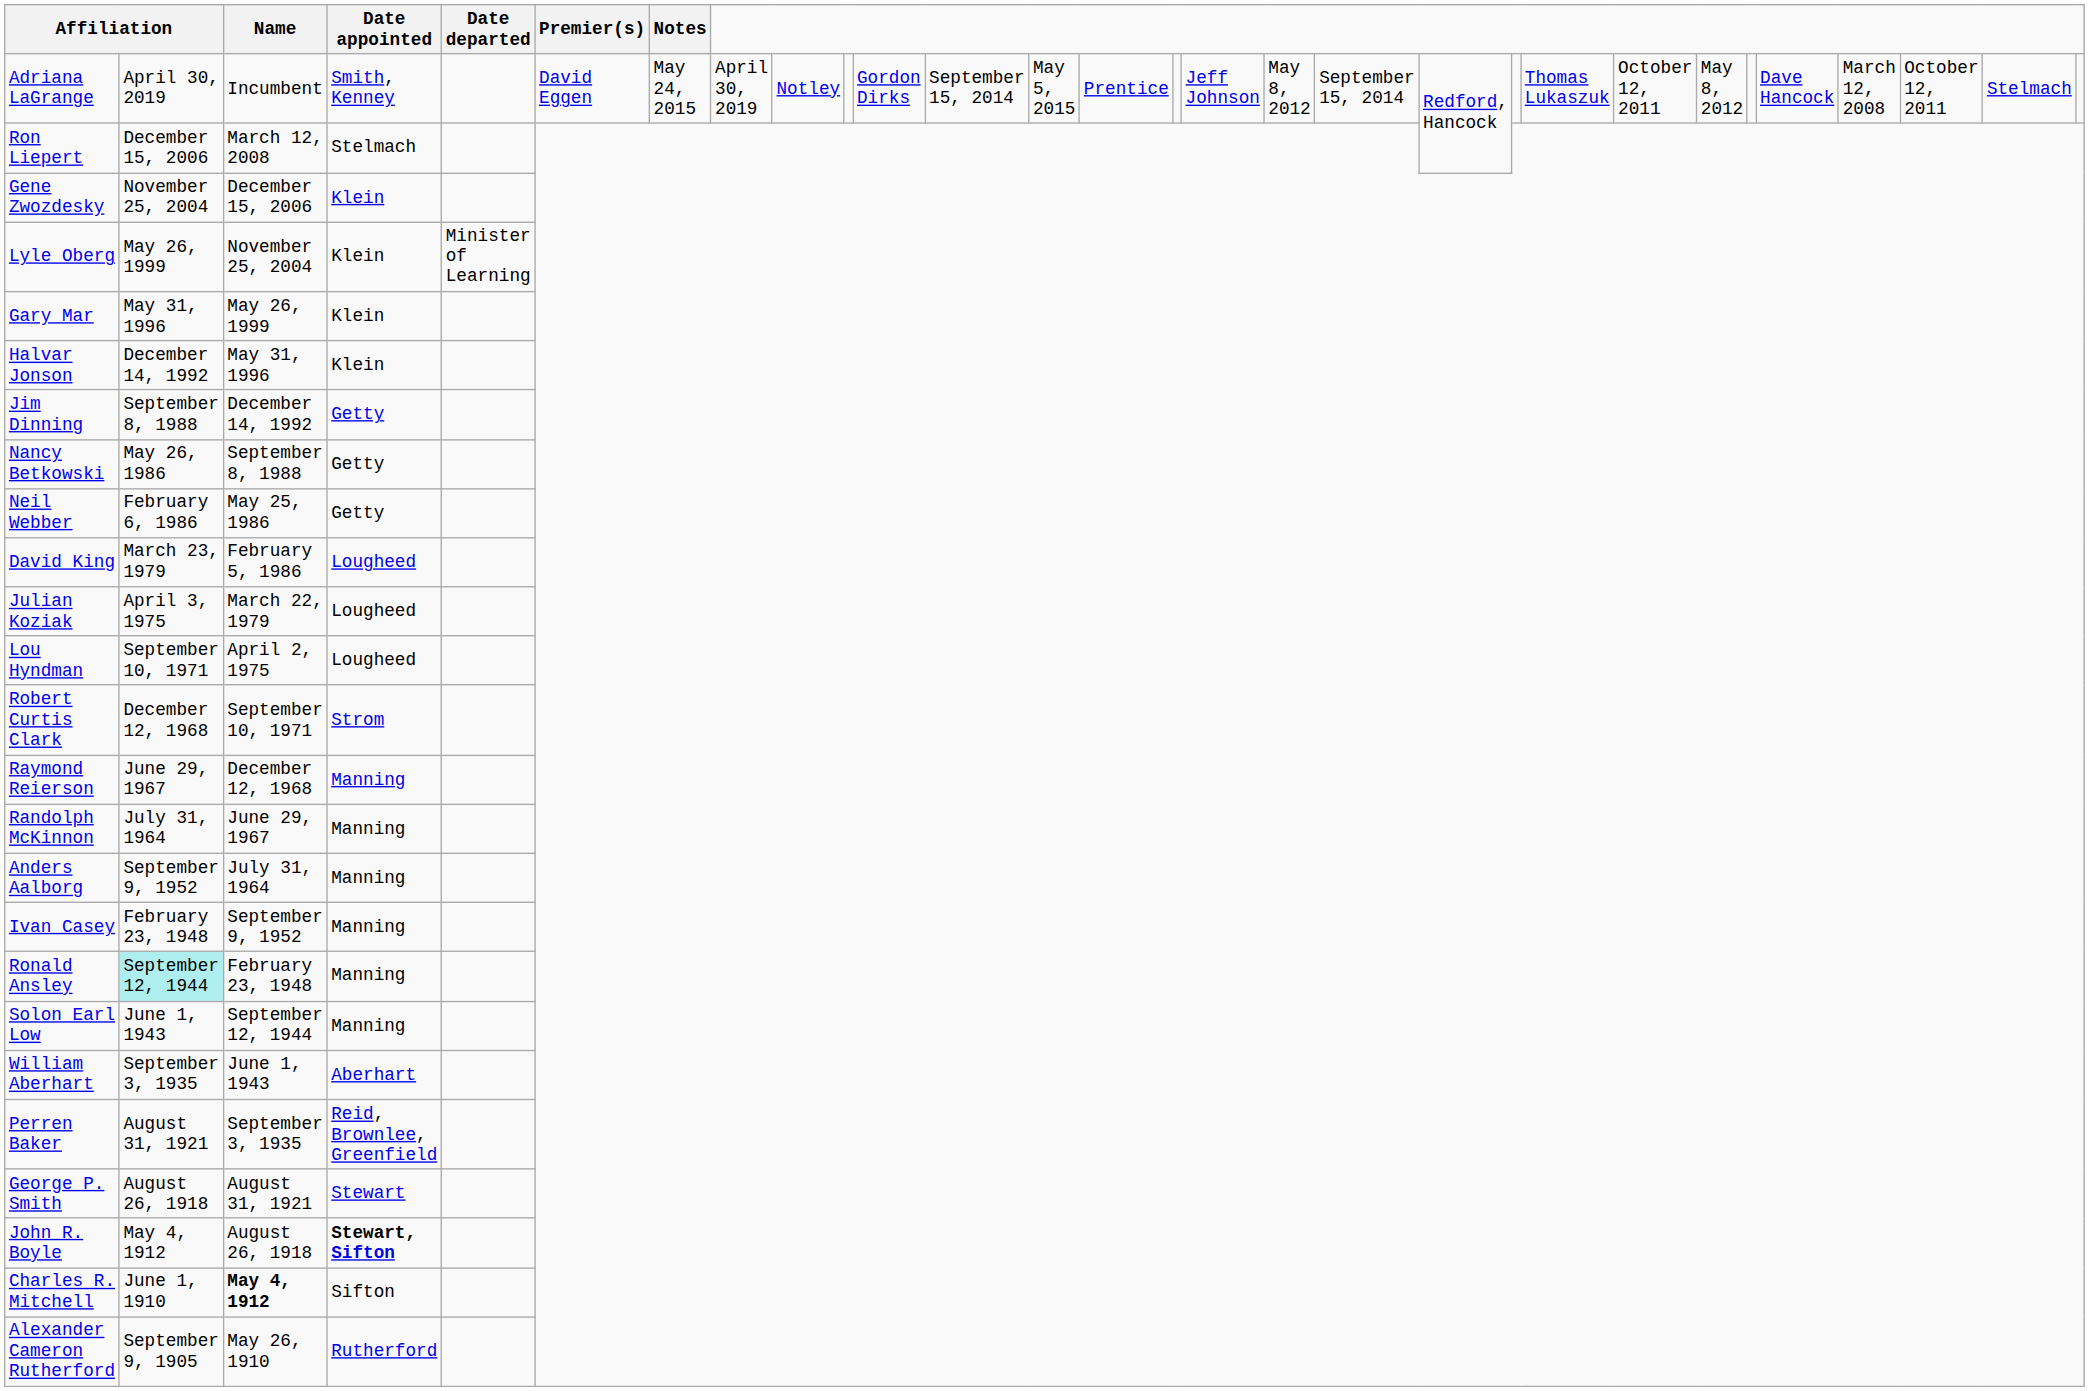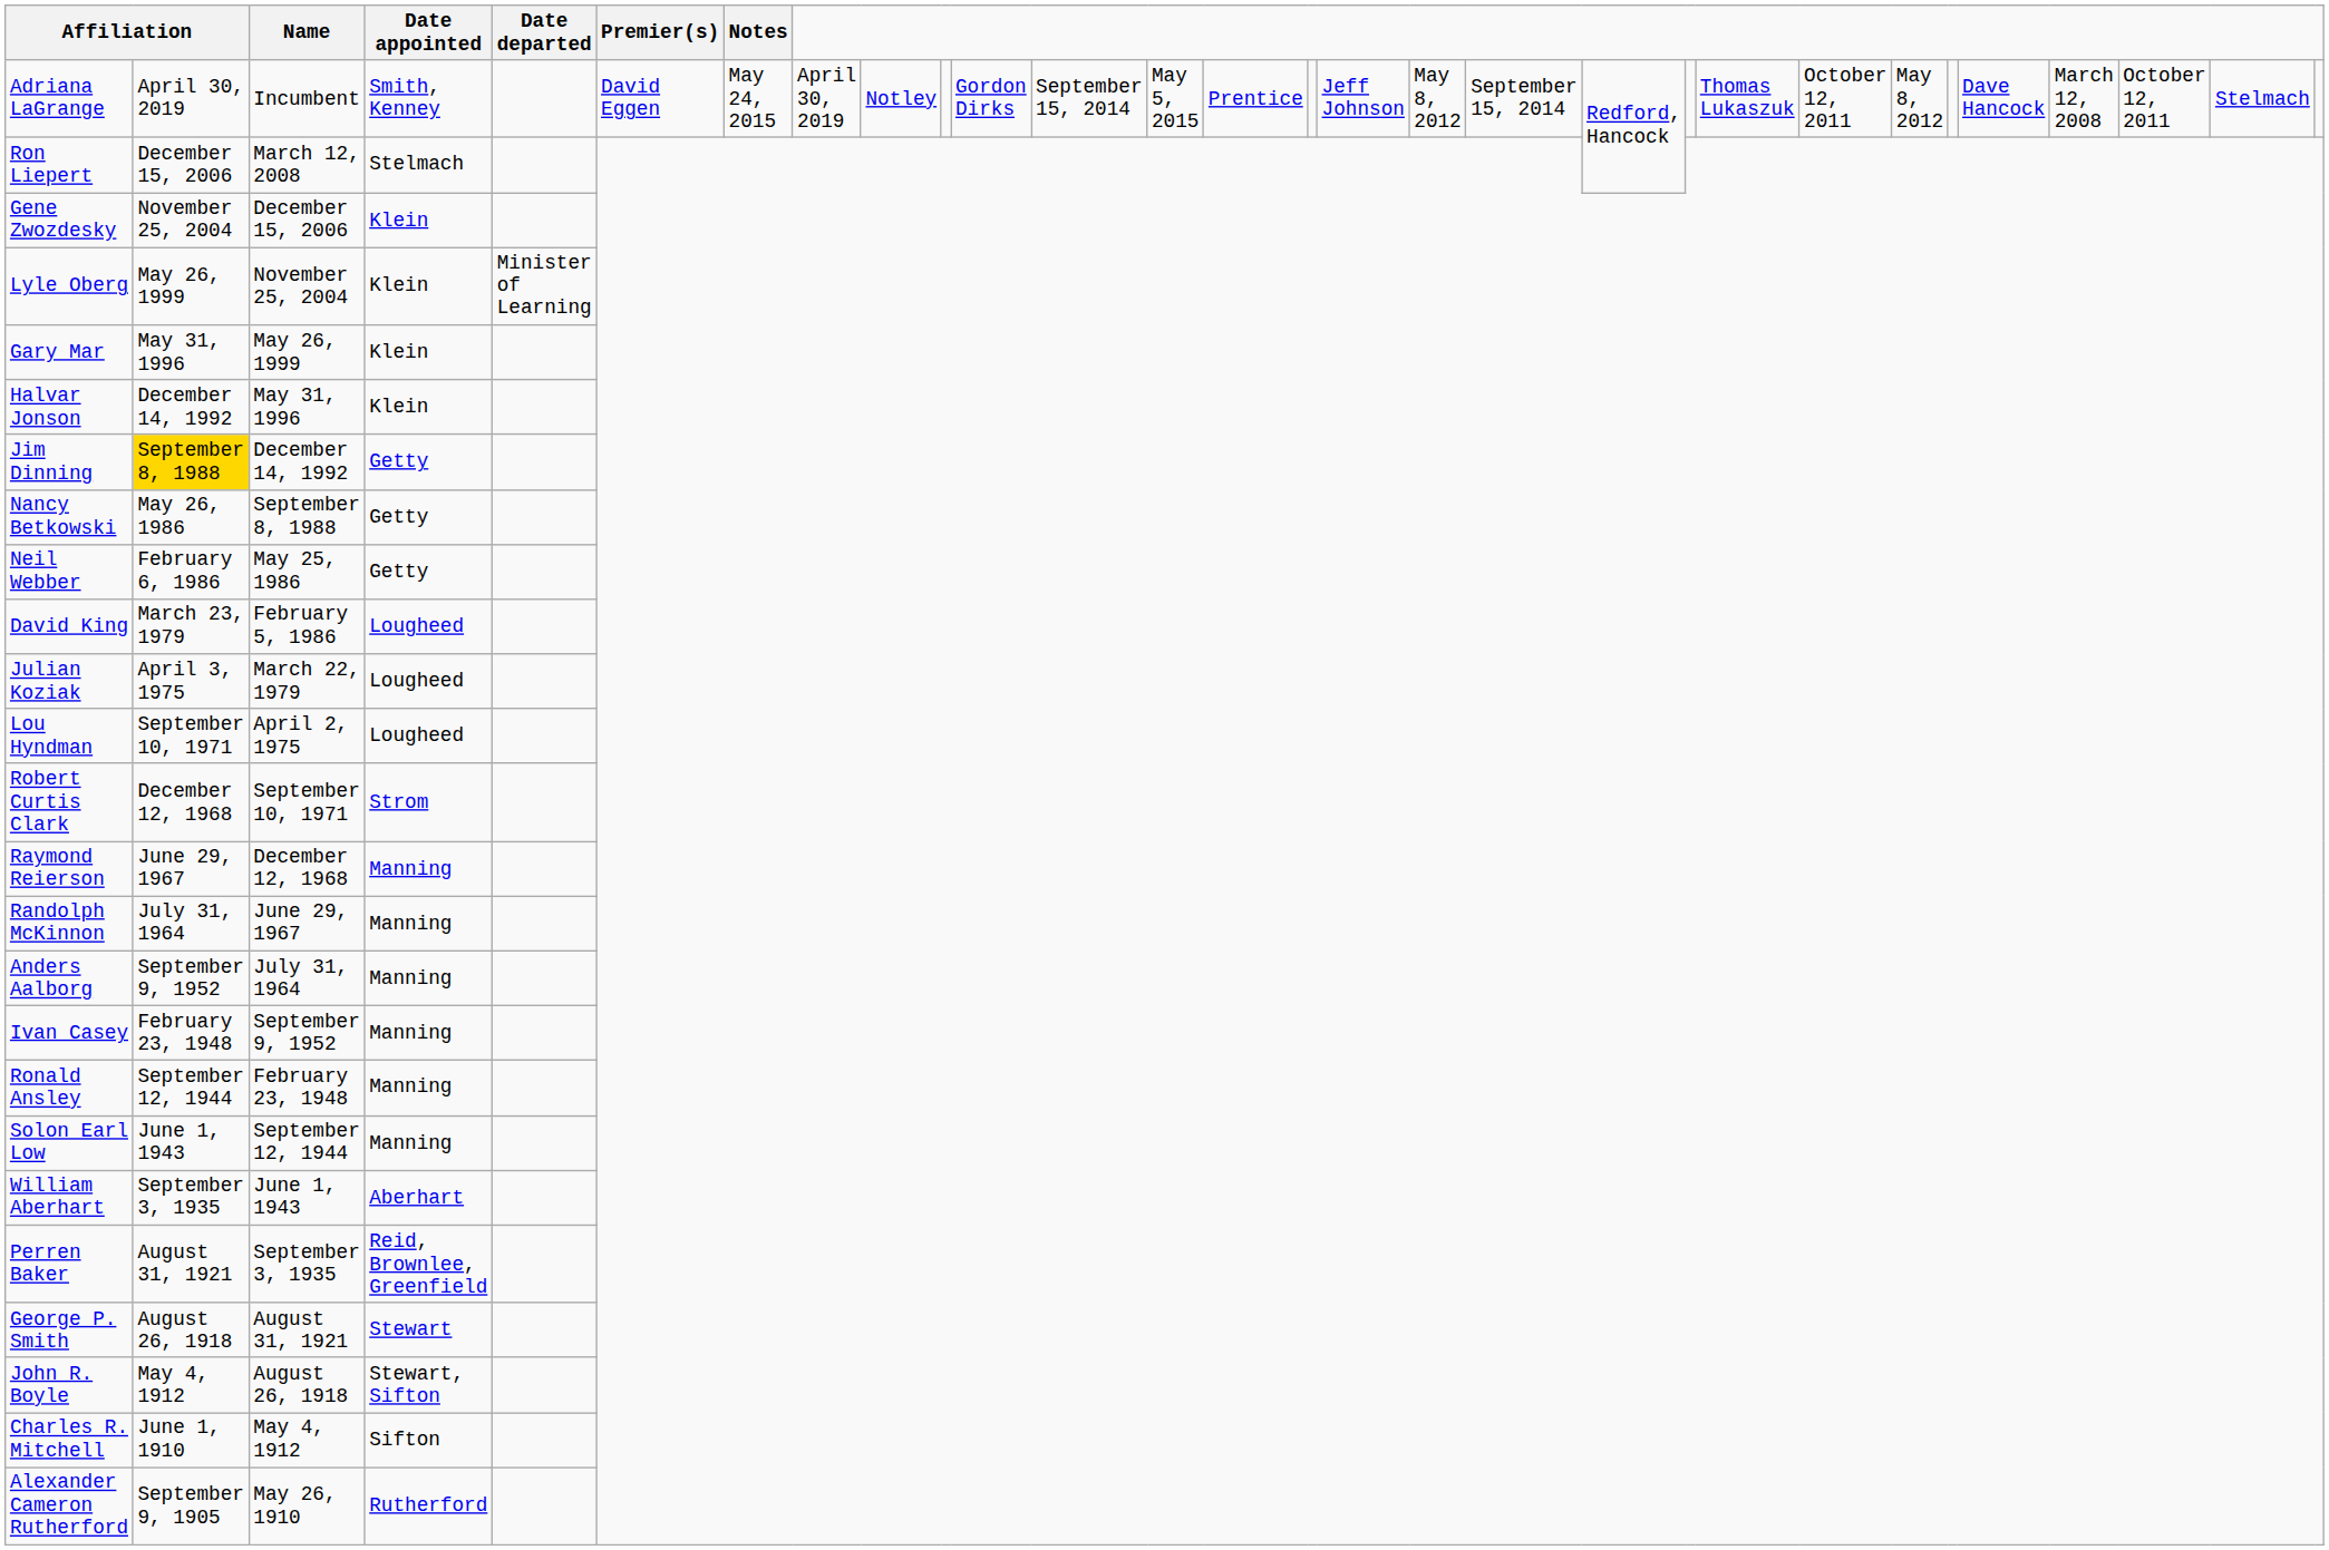Jim Dinning | column 2: no background -> gold background
Ronald Ansley | column 2: paleturquoise background -> no background
John R. Boyle | Date appointed: bold -> normal
Charles R. Mitchell | Name: bold -> normal
